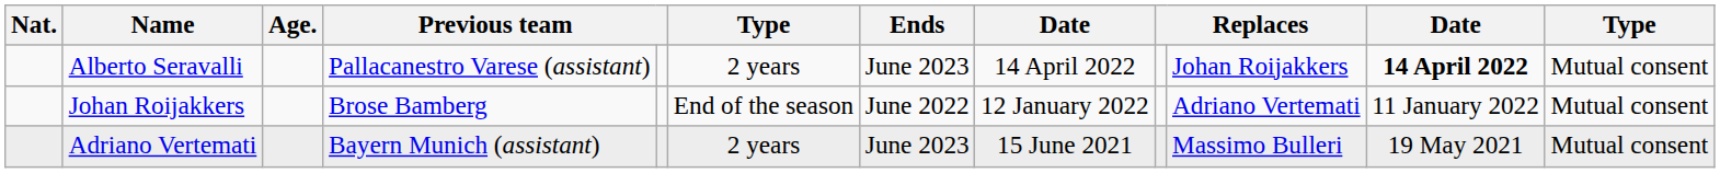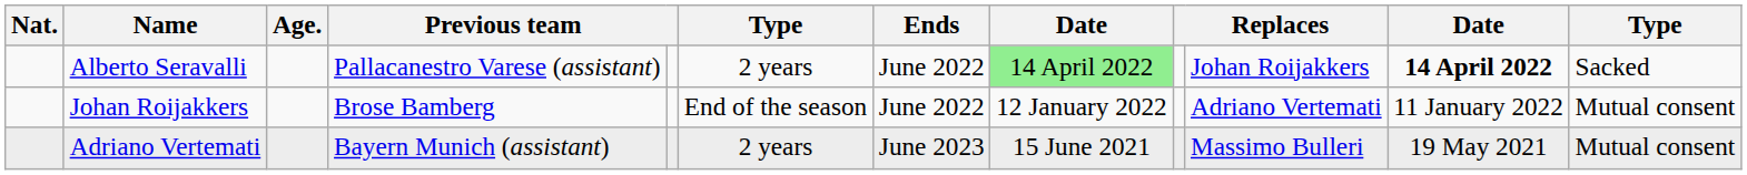Alberto Seravalli | Ends: June 2023 -> June 2022
Alberto Seravalli | column 8: no background -> lightgreen background
Alberto Seravalli | column 12: Mutual consent -> Sacked
